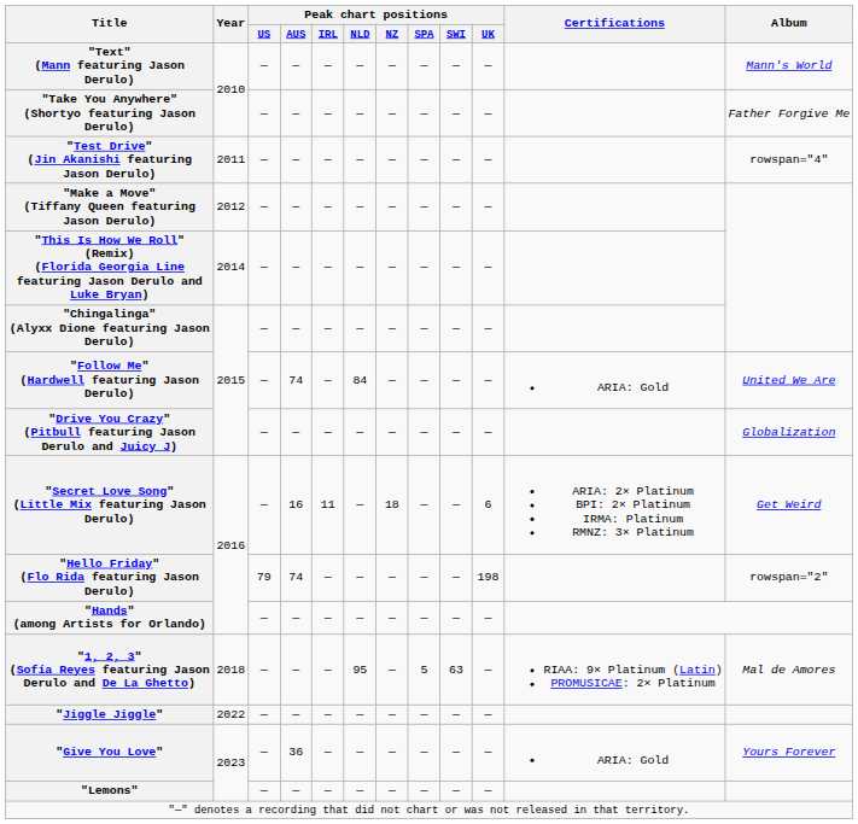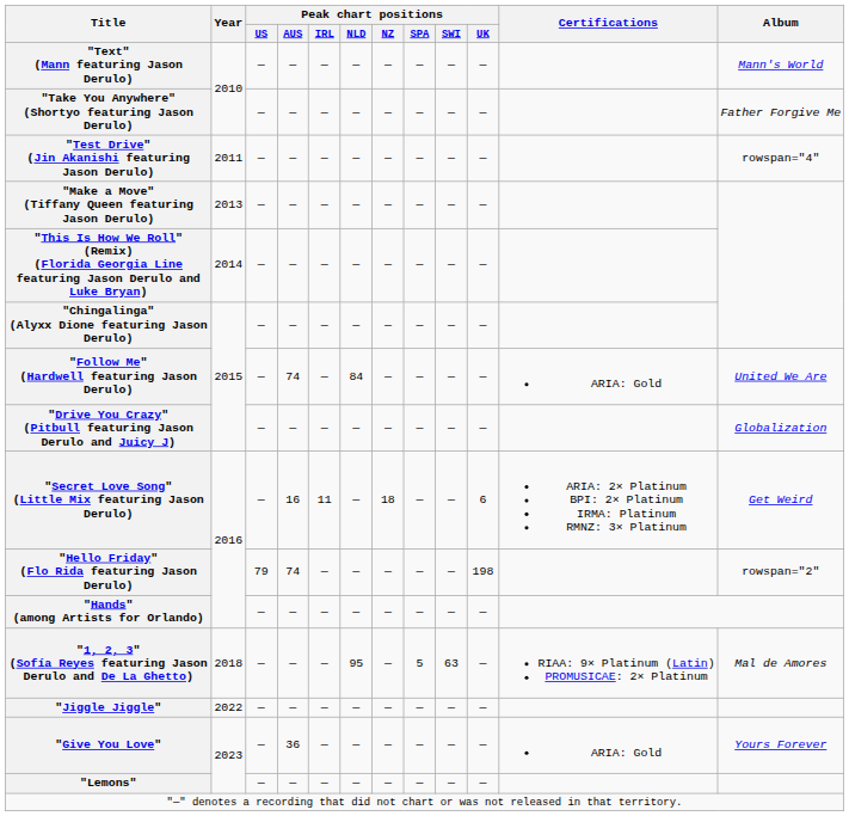"Make a Move" (Tiffany Queen featuring Jason Derulo) | Year: 2012 -> 2013
